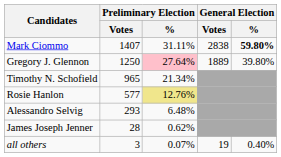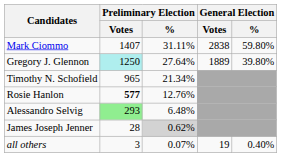Mark Ciommo | General Election / %: bold -> normal
Gregory J. Glennon | Preliminary Election / Votes: no background -> paleturquoise background
Gregory J. Glennon | Preliminary Election / %: pink background -> no background
Rosie Hanlon | Preliminary Election / Votes: normal -> bold
Rosie Hanlon | Preliminary Election / %: khaki background -> no background
Alessandro Selvig | Preliminary Election / Votes: no background -> lightgreen background
James Joseph Jenner | Preliminary Election / %: no background -> lightgrey background
